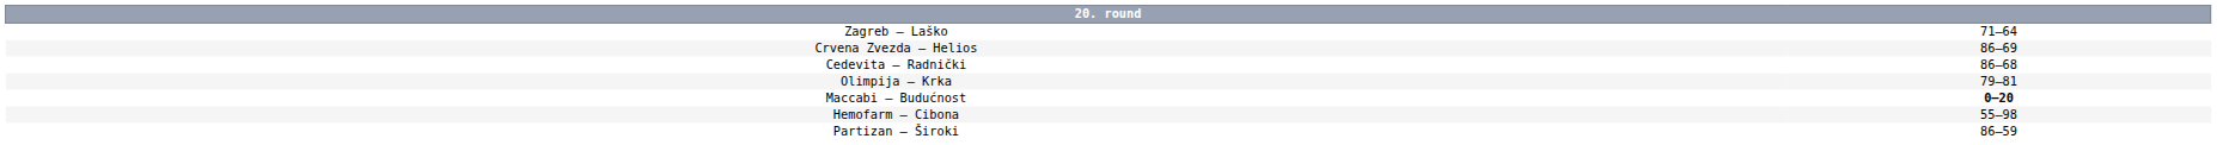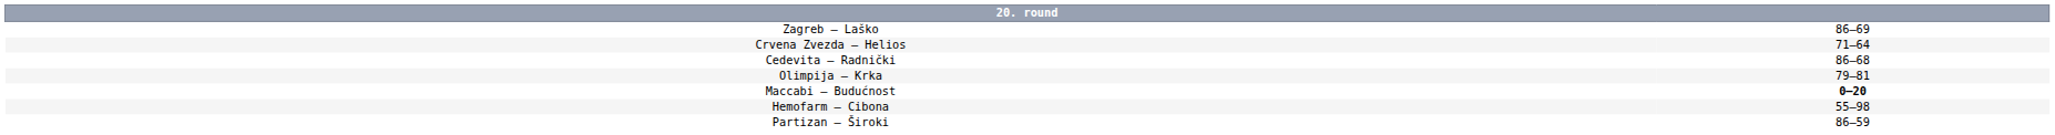Zagreb – Laško | column 2: 71–64 -> 86–69
Crvena Zvezda – Helios | column 2: 86–69 -> 71–64
